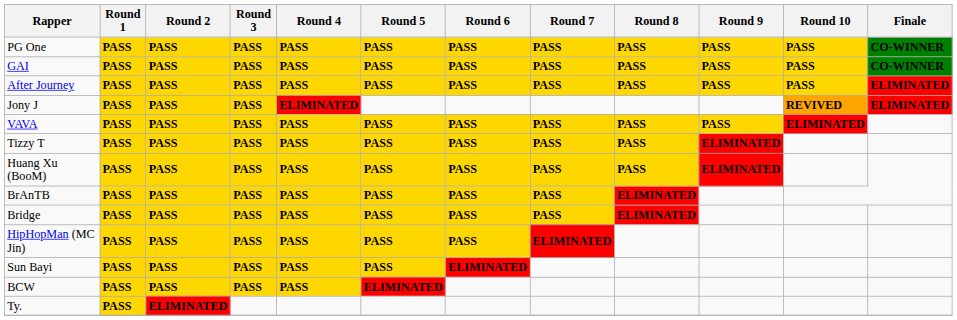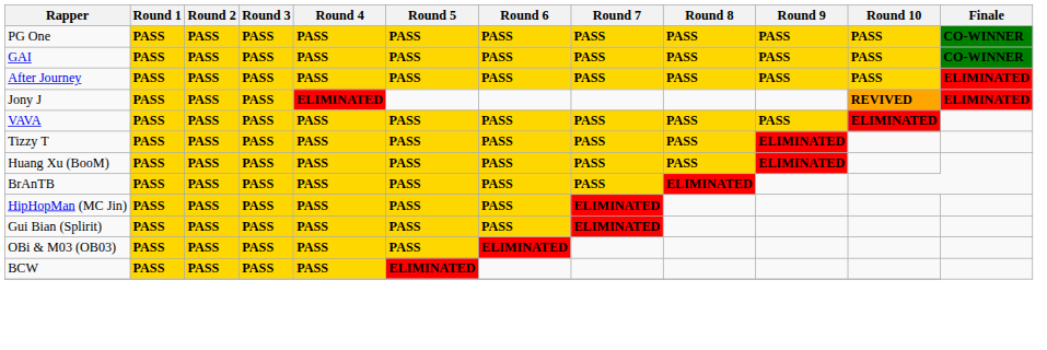- row: Bridge | PASS | PASS | PASS | PASS | PASS | PASS | PASS | ELIMINATED
+ row: Gui Bian (Splirit) | PASS | PASS | PASS | PASS | PASS | PASS | ELIMINATED
+ row: OBi & M03 (OB03) | PASS | PASS | PASS | PASS | PASS | ELIMINATED
- row: Sun Bayi | PASS | PASS | PASS | PASS | PASS | ELIMINATED
- row: Ty. | PASS | ELIMINATED
